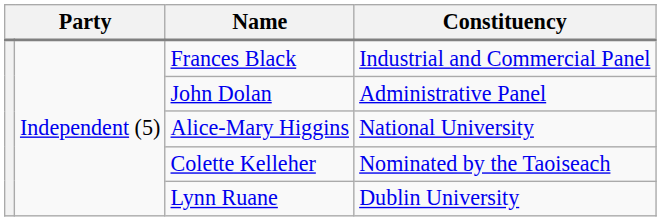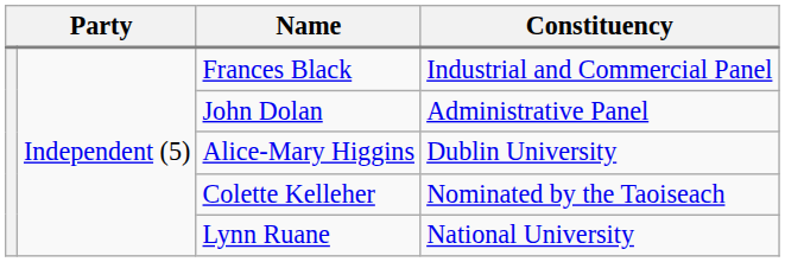Alice-Mary Higgins | Constituency: National University -> Dublin University
Lynn Ruane | Constituency: Dublin University -> National University
